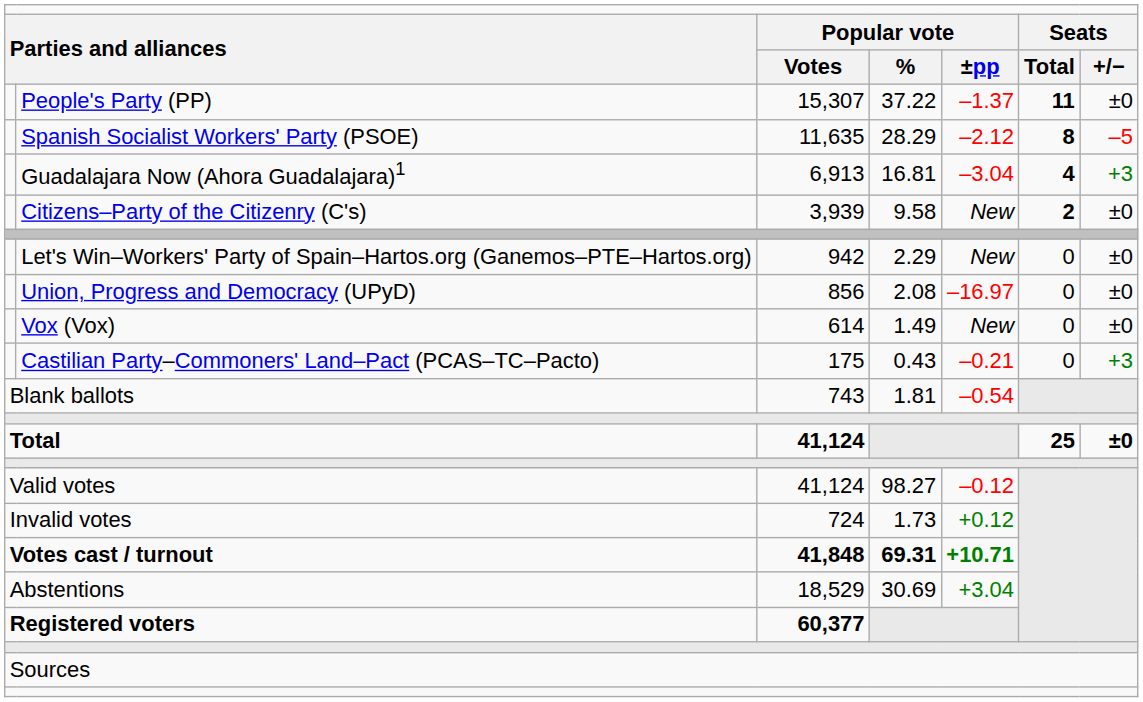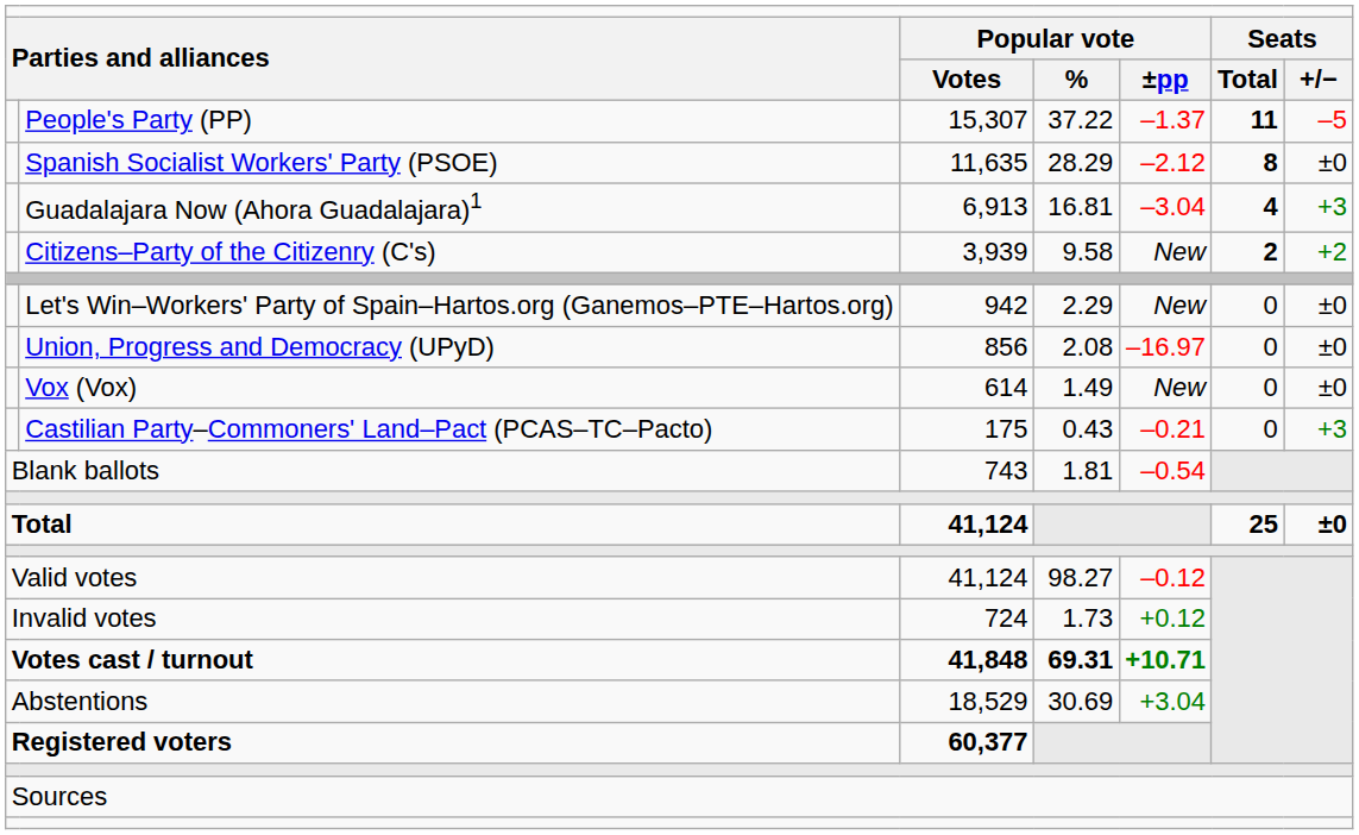People's Party (PP) | column 7: ±0 -> –5
Spanish Socialist Workers' Party (PSOE) | column 7: –5 -> ±0
Citizens–Party of the Citizenry (C's) | column 7: ±0 -> +2
